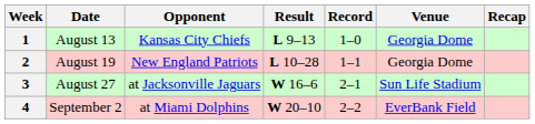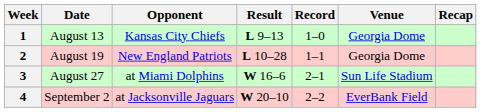3 | Opponent: at Jacksonville Jaguars -> at Miami Dolphins
4 | Opponent: at Miami Dolphins -> at Jacksonville Jaguars
